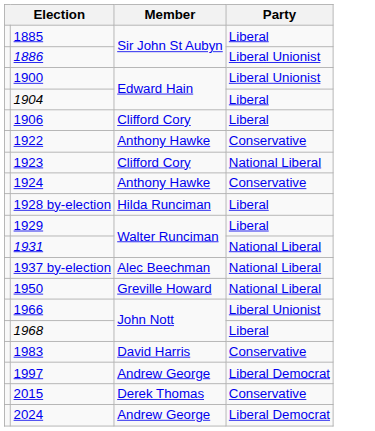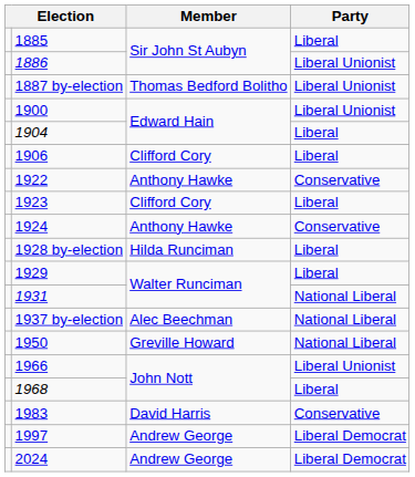+ row: 1887 by-election | Thomas Bedford Bolitho | Liberal Unionist
1923 | Party: National Liberal -> Liberal
- row: 2015 | Derek Thomas | Conservative
